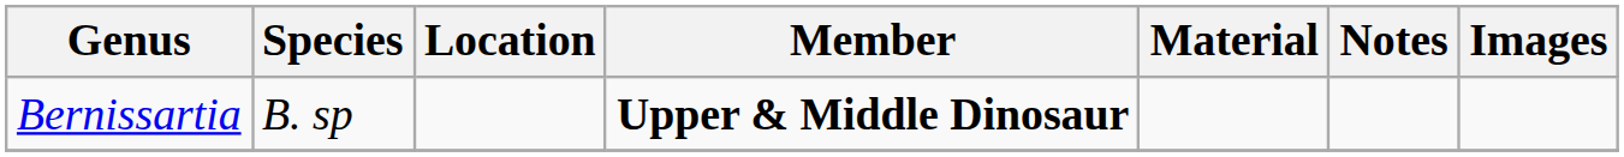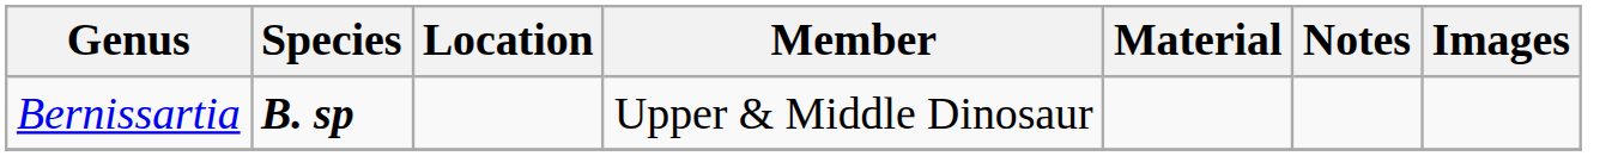Bernissartia | Species: normal -> bold
Bernissartia | Member: bold -> normal
